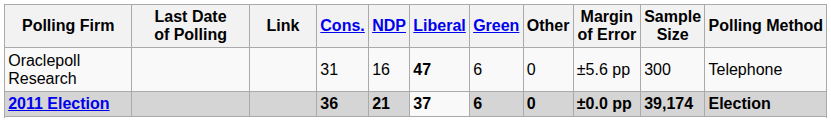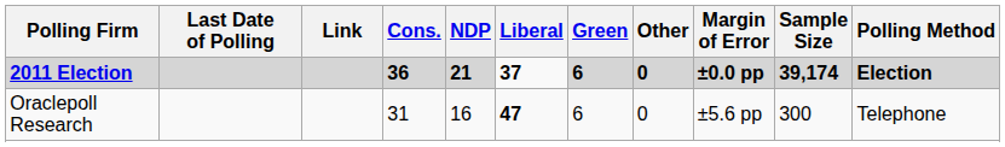rows swapped: Oraclepoll Research <-> 2011 Election
